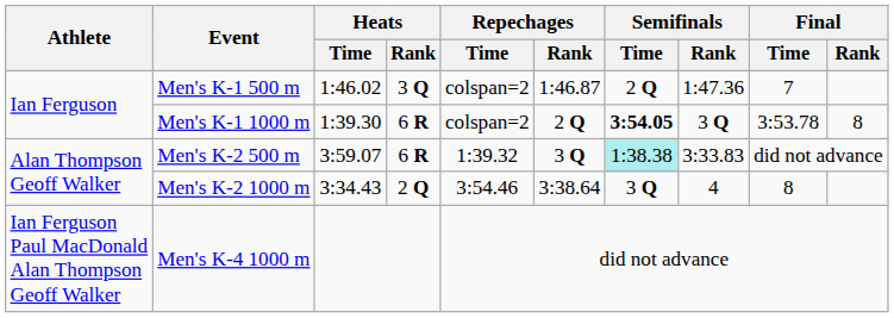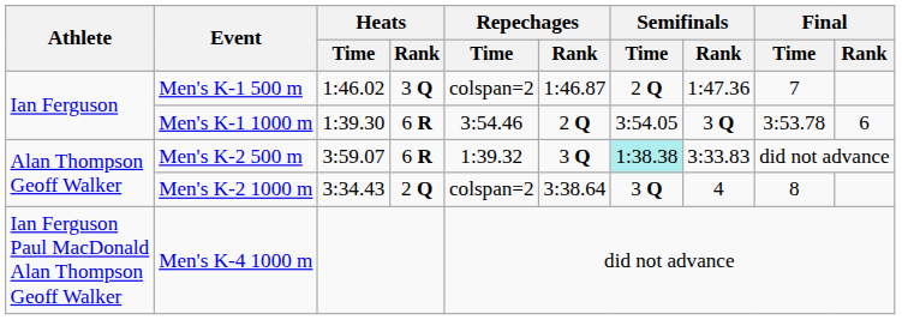Men's K-1 1000 m | Repechages / Time: colspan=2 -> 3:54.46
Men's K-1 1000 m | Semifinals / Time: bold -> normal
Men's K-1 1000 m | Final / Rank: 8 -> 6
Men's K-2 1000 m | Repechages / Time: 3:54.46 -> colspan=2
